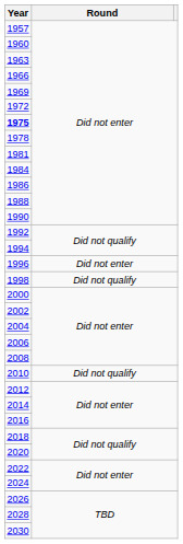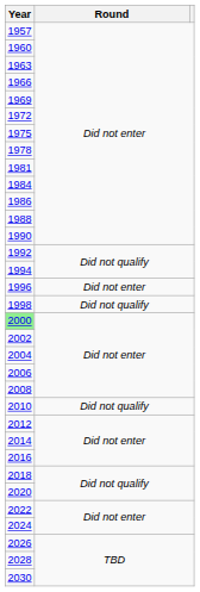1975 | Year: bold -> normal
2000 | Year: no background -> lightgreen background
